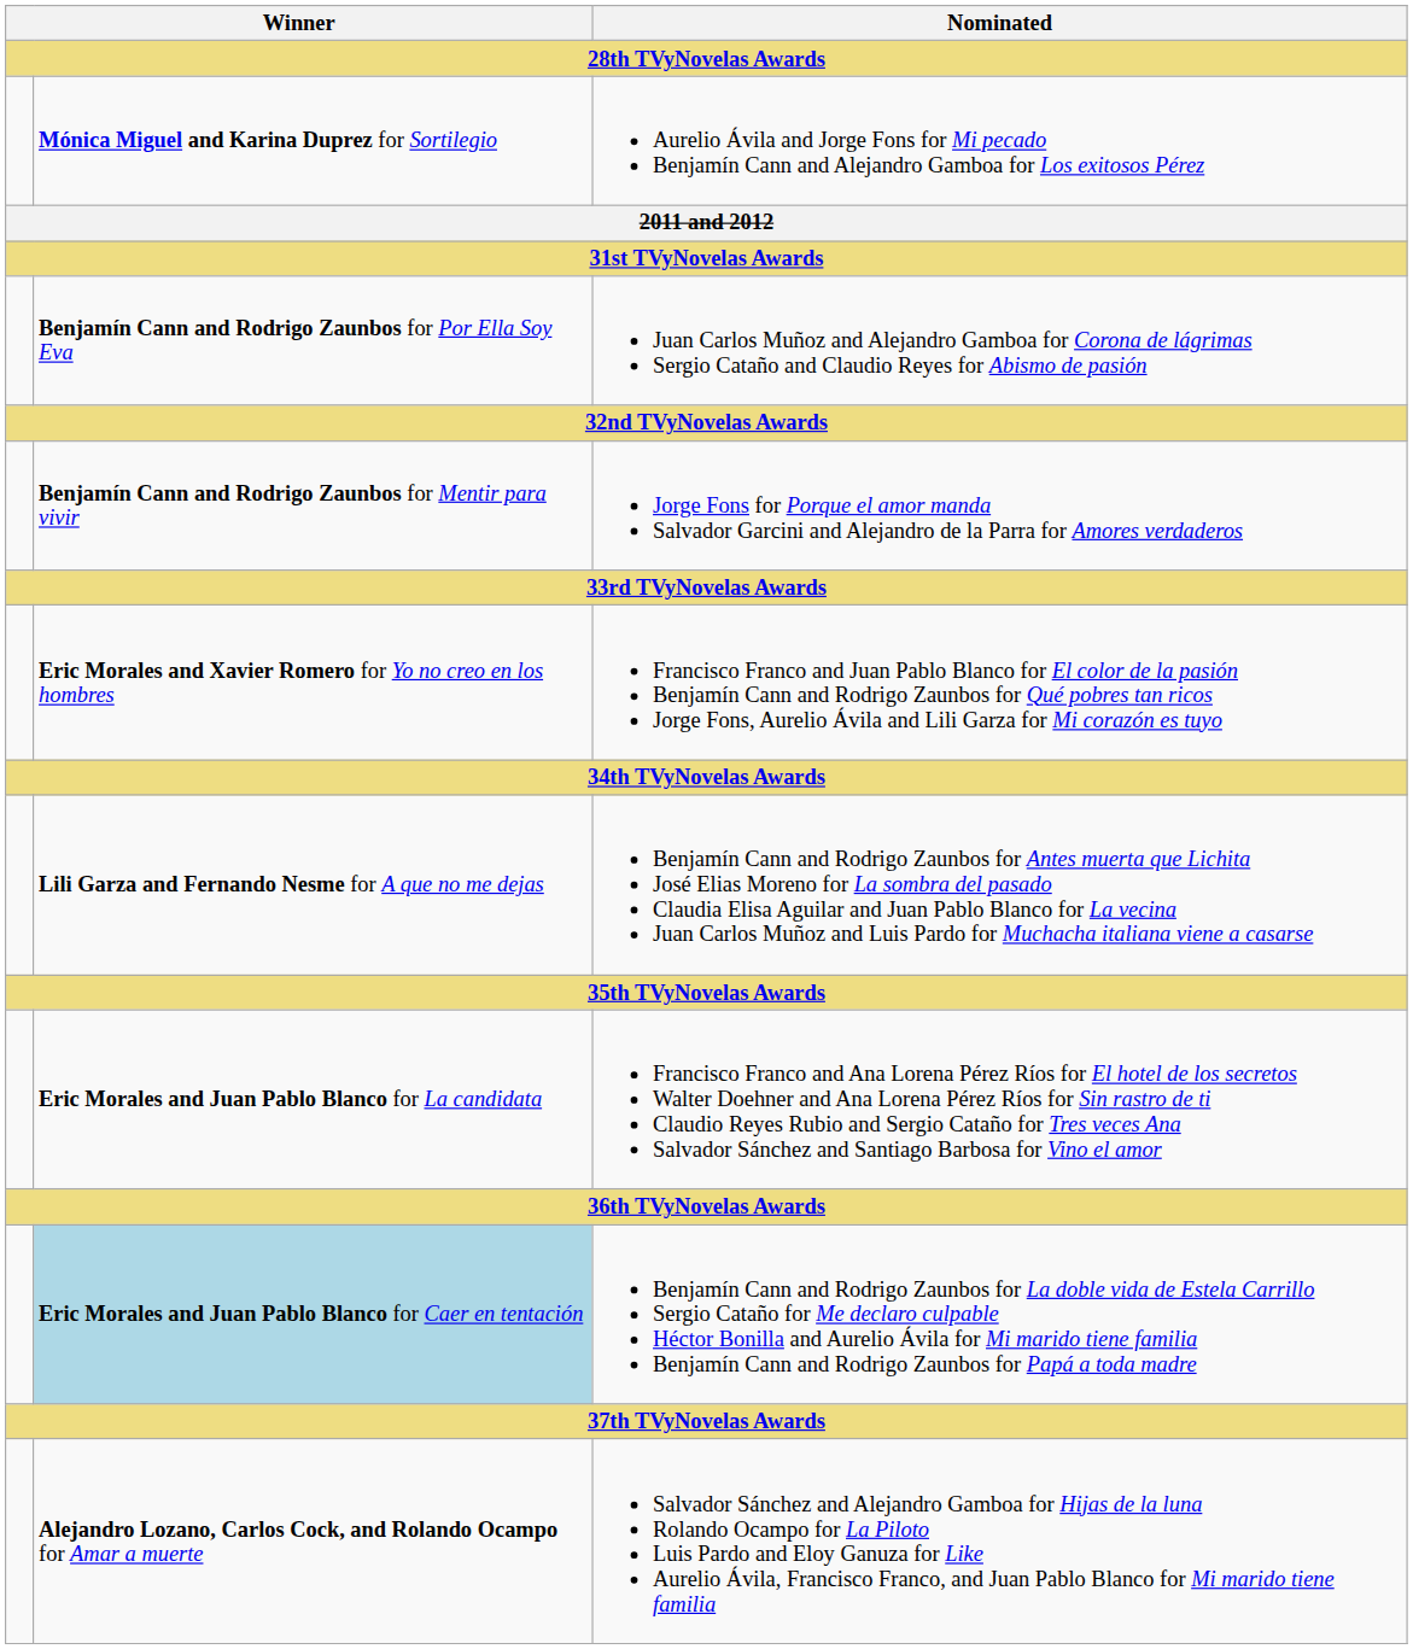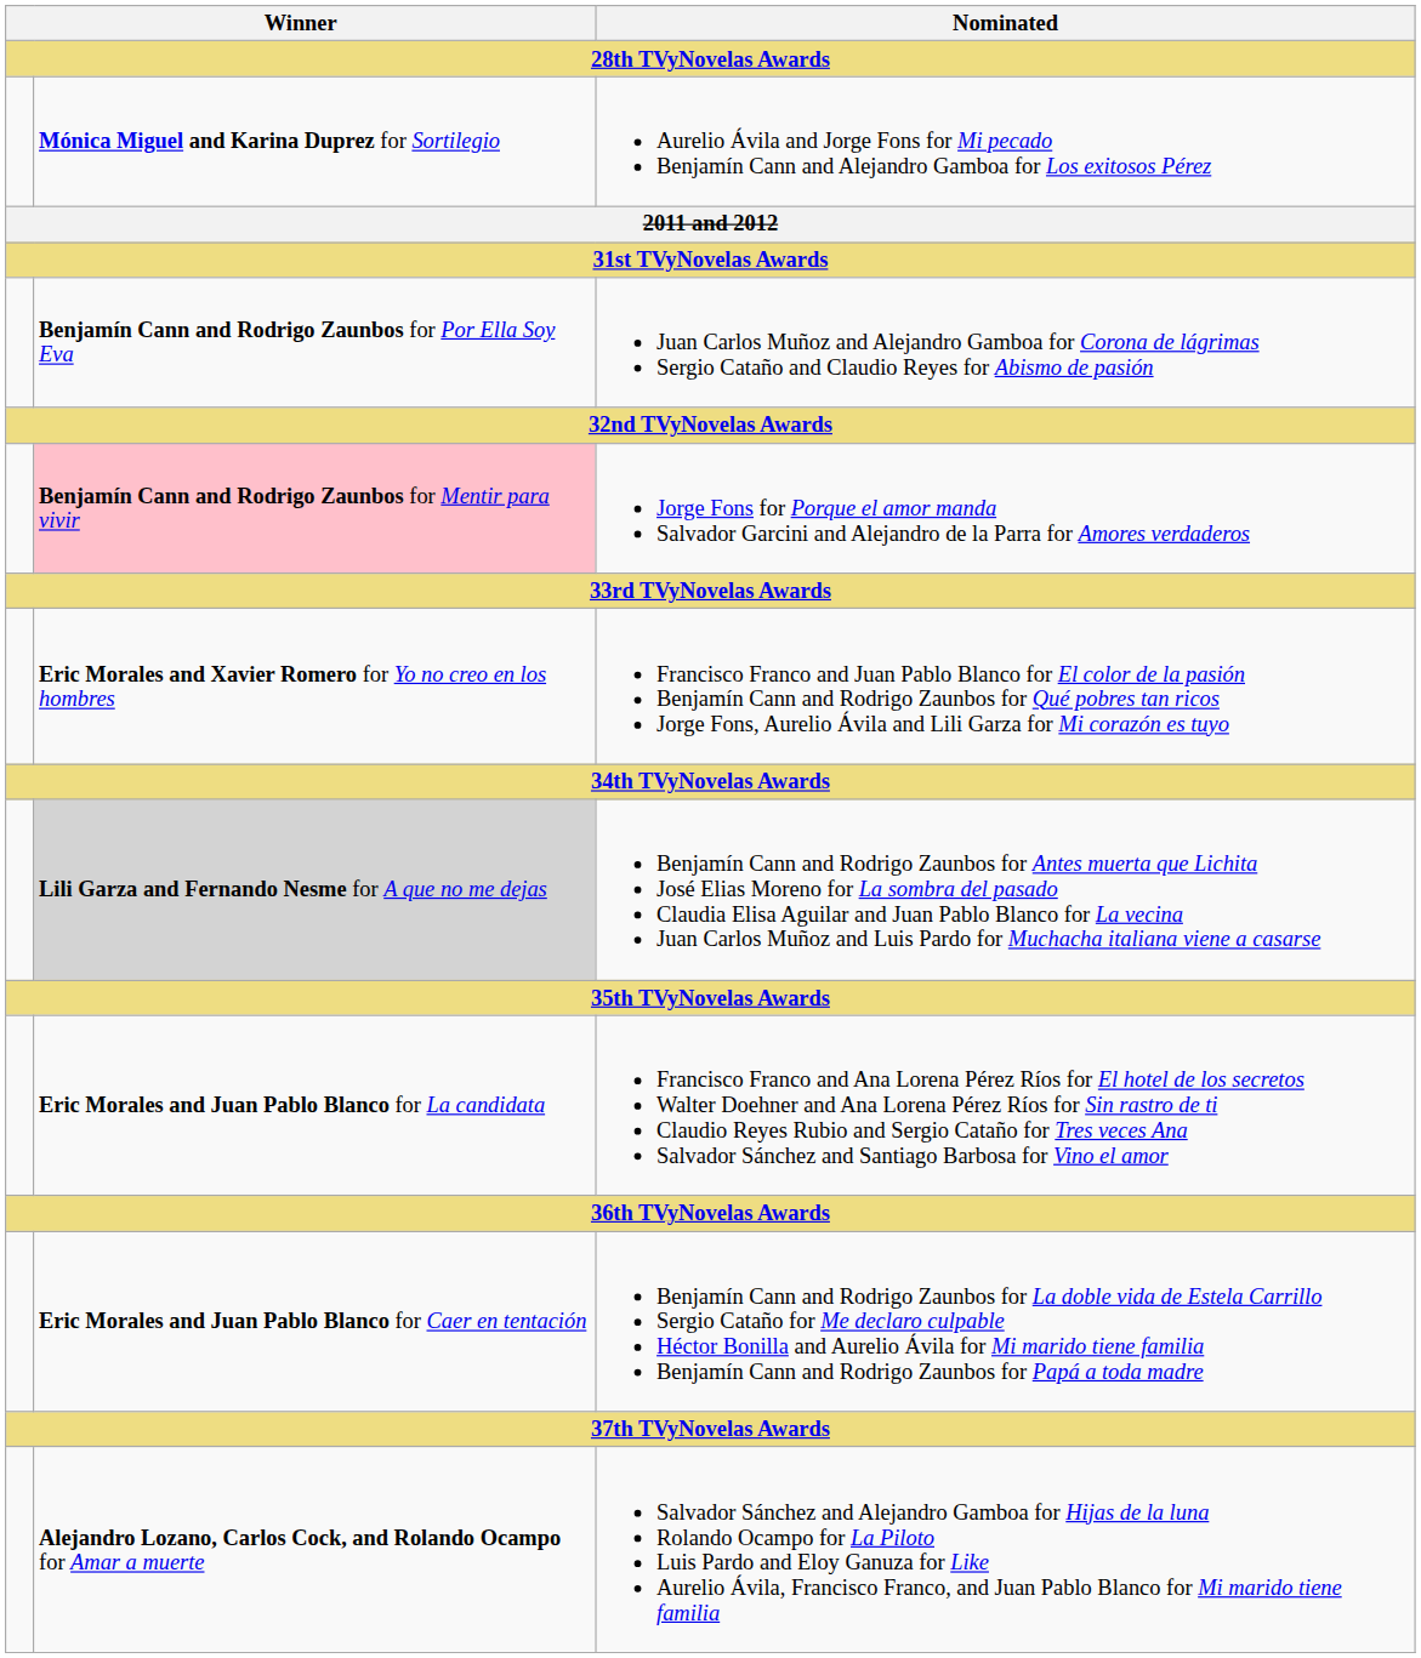Benjamín Cann and Rodrigo Zaunbos for Mentir para vivir | column 2: no background -> pink background
Lili Garza and Fernando Nesme for A que no me dejas | column 2: no background -> lightgrey background
Eric Morales and Juan Pablo Blanco for Caer en tentación | column 2: lightblue background -> no background
